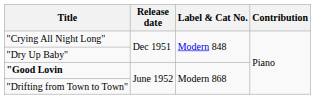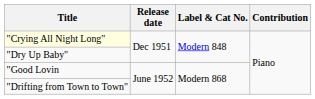"Crying All Night Long" | Title: no background -> lightyellow background
"Good Lovin | Title: bold -> normal
